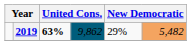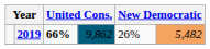2019 | column 3: 63% -> 66%
2019 | column 5: 29% -> 26%
